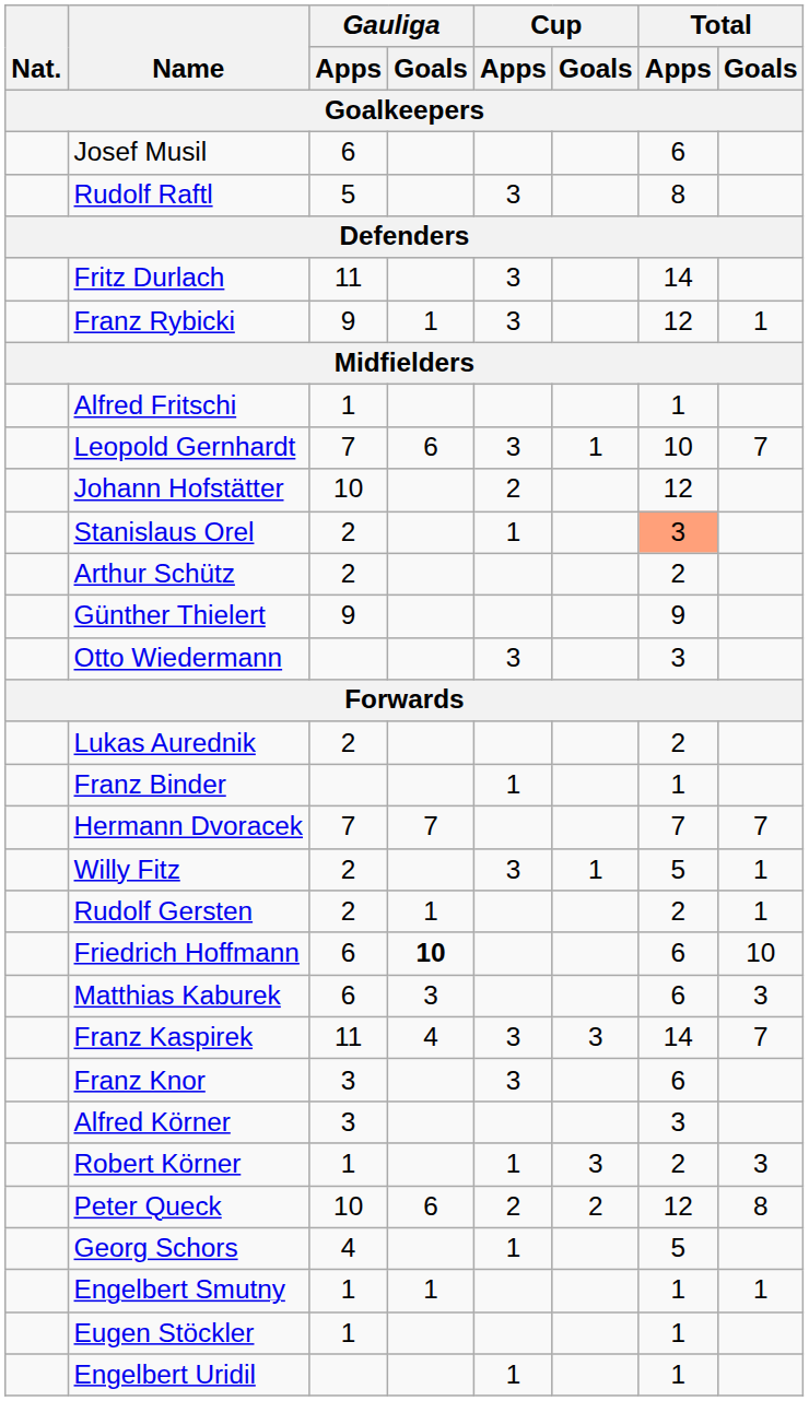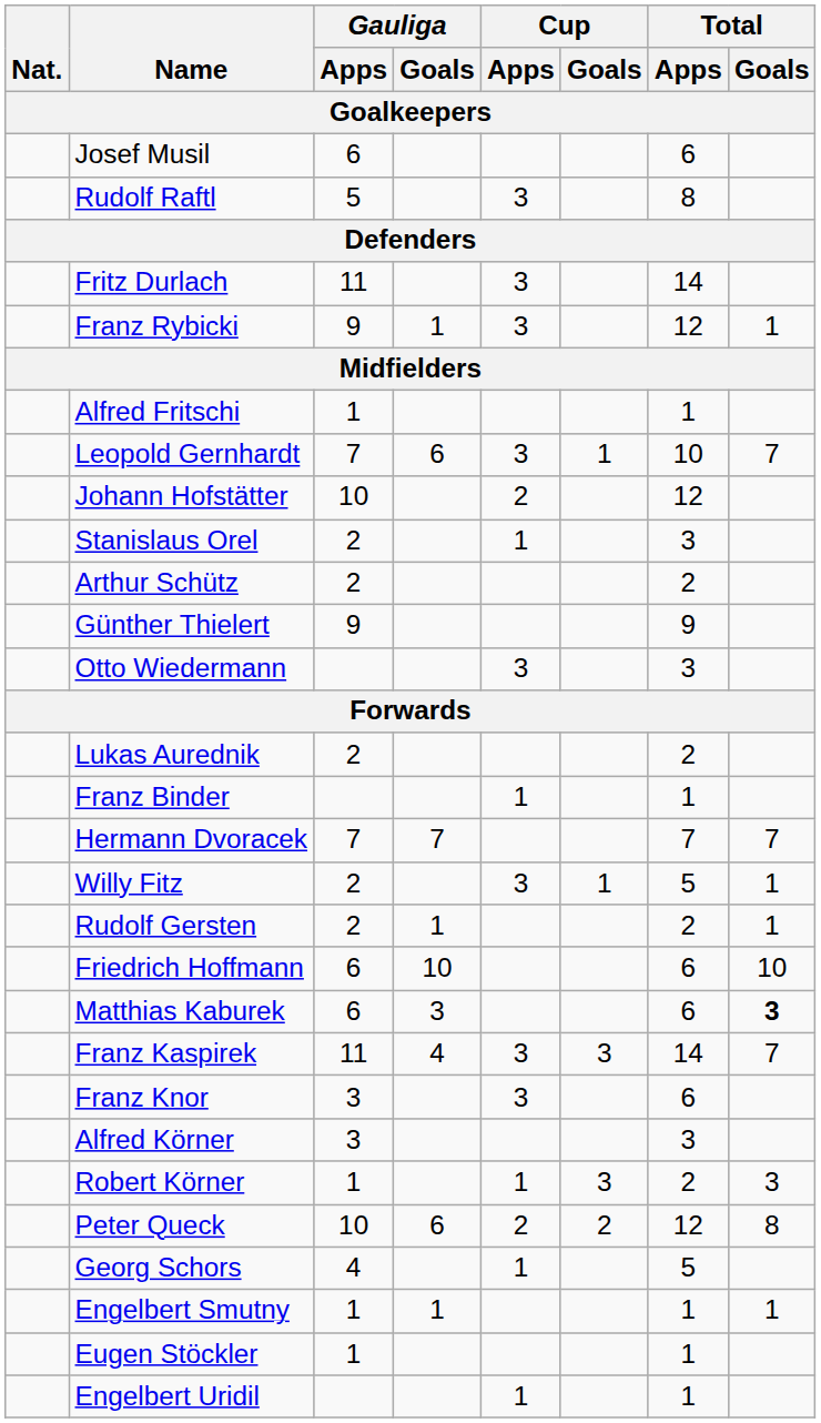Stanislaus Orel | Total / Apps: lightsalmon background -> no background
Friedrich Hoffmann | Gauliga / Goals: bold -> normal
Matthias Kaburek | Total / Goals: normal -> bold
